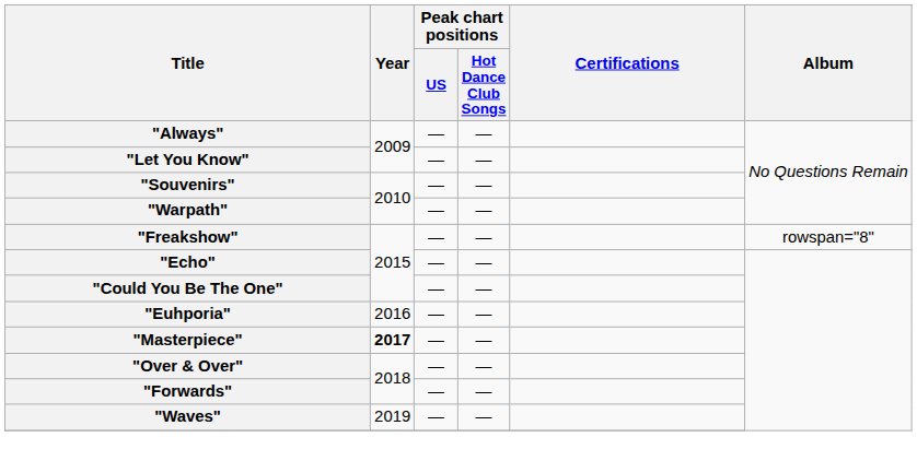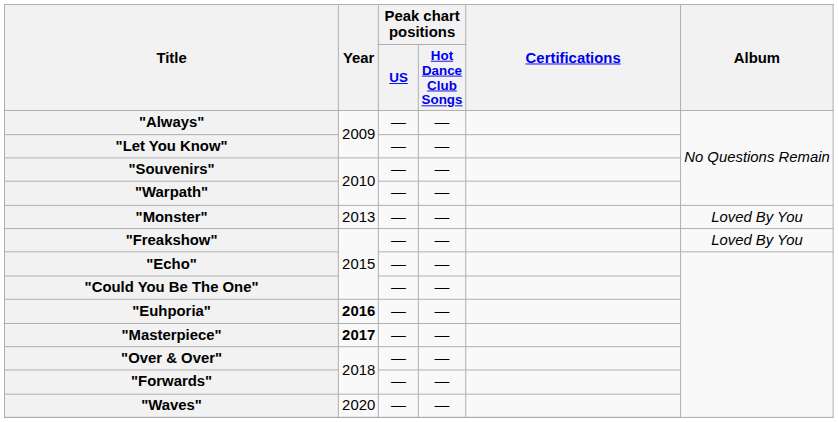+ row: "Monster" | 2013 | — | — | Loved By You
"Freakshow" | Album: rowspan="8" -> Loved By You
"Euhporia" | Year: normal -> bold
"Waves" | Year: 2019 -> 2020
